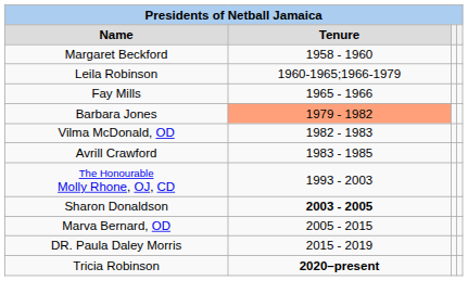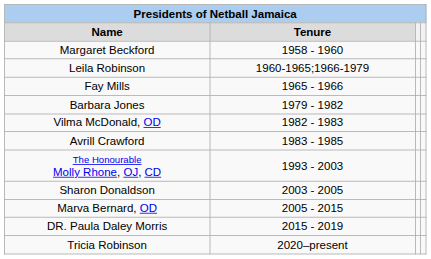Barbara Jones | Tenure: lightsalmon background -> no background
Sharon Donaldson | Tenure: bold -> normal
Tricia Robinson | Tenure: bold -> normal
